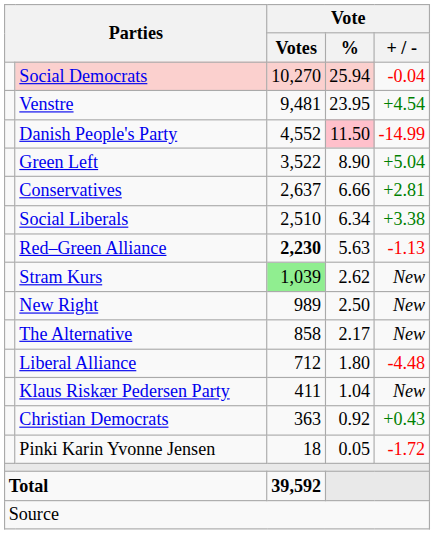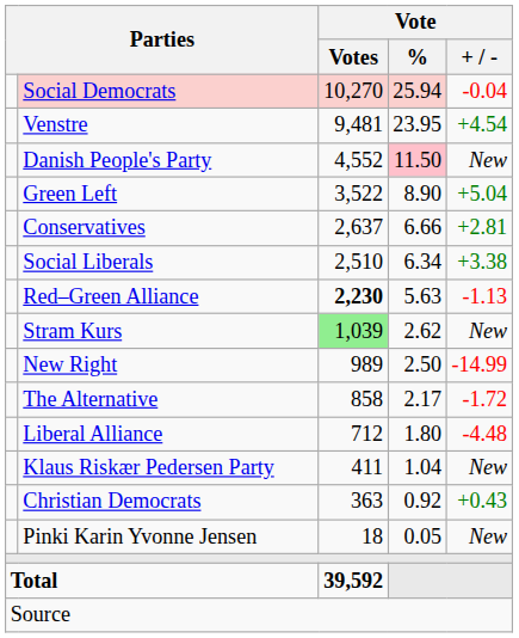Danish People's Party | Vote / + / -: -14.99 -> New
New Right | Vote / + / -: New -> -14.99
The Alternative | Vote / + / -: New -> -1.72
Pinki Karin Yvonne Jensen | Vote / + / -: -1.72 -> New
